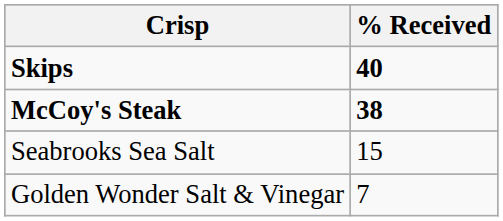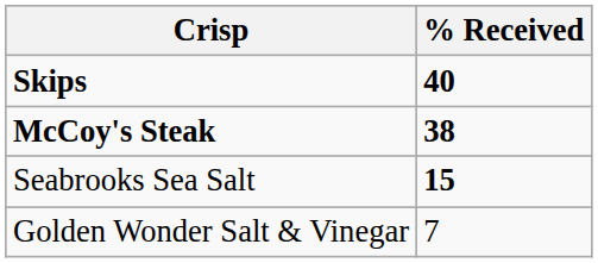Seabrooks Sea Salt | % Received: normal -> bold
